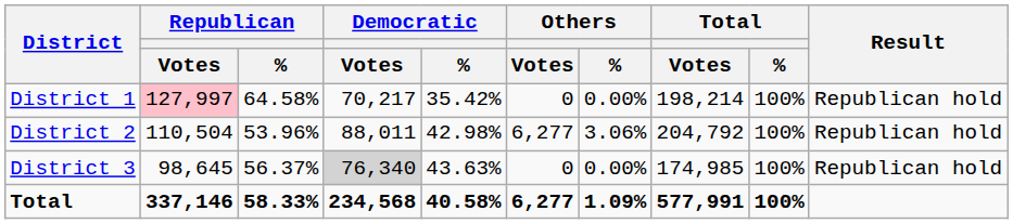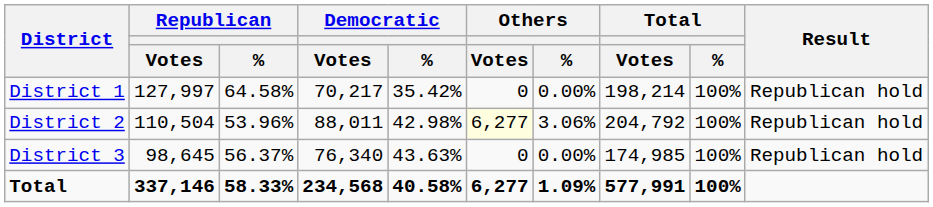District 1 | Republican / Votes: pink background -> no background
District 2 | Others / Votes: no background -> lightyellow background
District 3 | Democratic / Votes: lightgrey background -> no background
